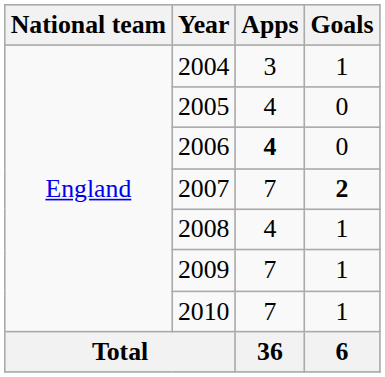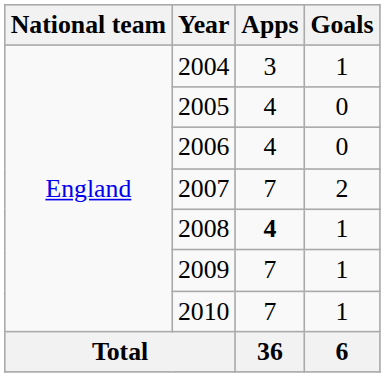2006 | Apps: bold -> normal
2007 | Goals: bold -> normal
2008 | Apps: normal -> bold
